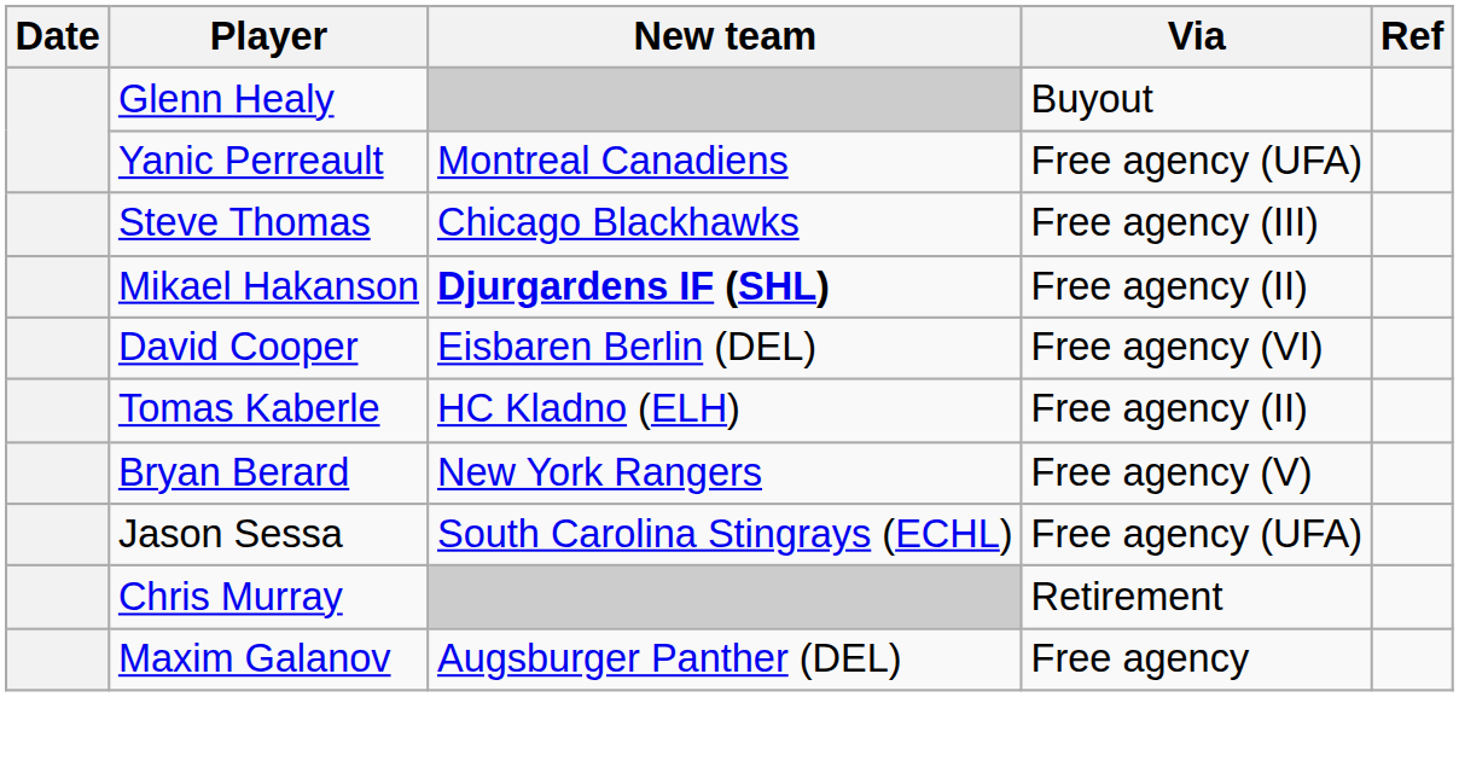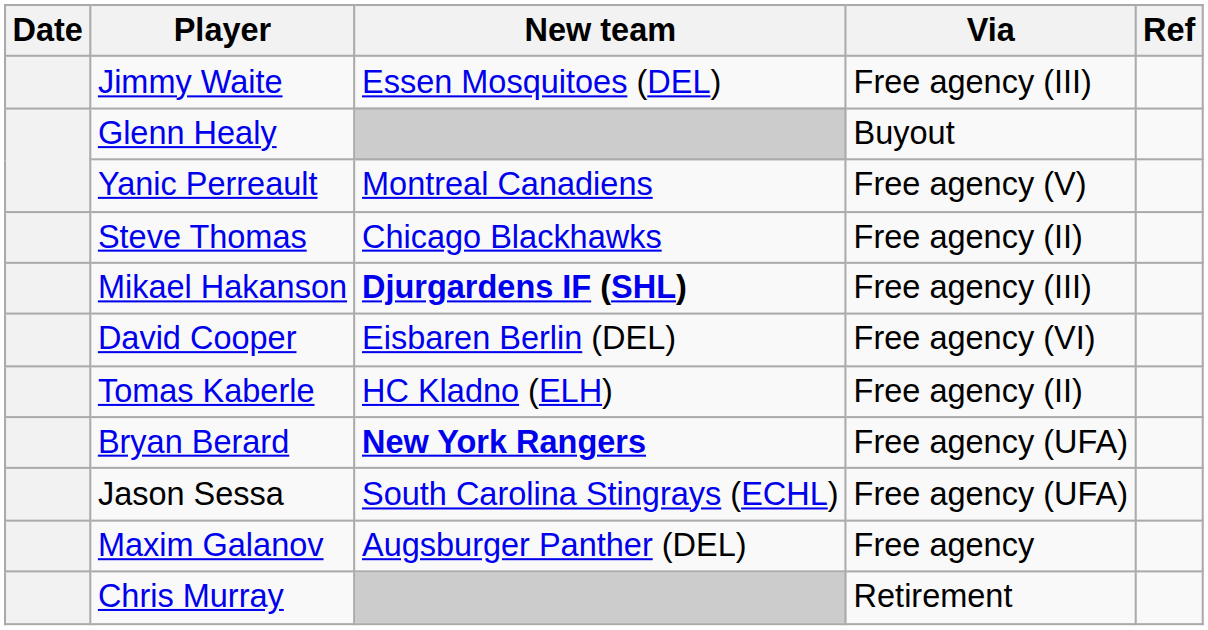+ row: Jimmy Waite | Essen Mosquitoes (DEL) | Free agency (III)
Yanic Perreault | Via: Free agency (UFA) -> Free agency (V)
Steve Thomas | Via: Free agency (III) -> Free agency (II)
Mikael Hakanson | Via: Free agency (II) -> Free agency (III)
Bryan Berard | New team: normal -> bold
Bryan Berard | Via: Free agency (V) -> Free agency (UFA)
rows swapped: Chris Murray <-> Maxim Galanov
